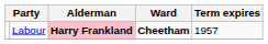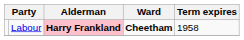Labour | Term expires: 1957 -> 1958
